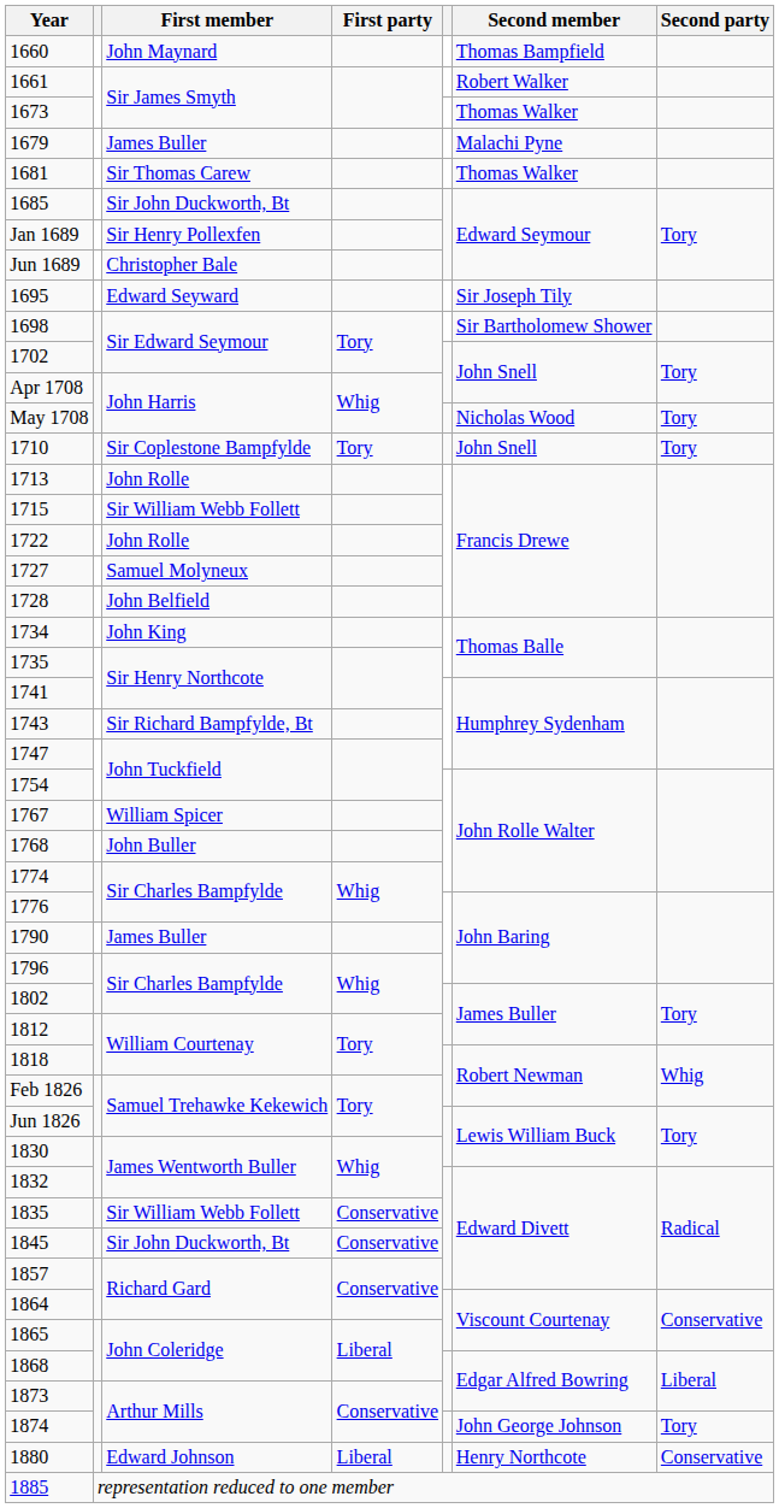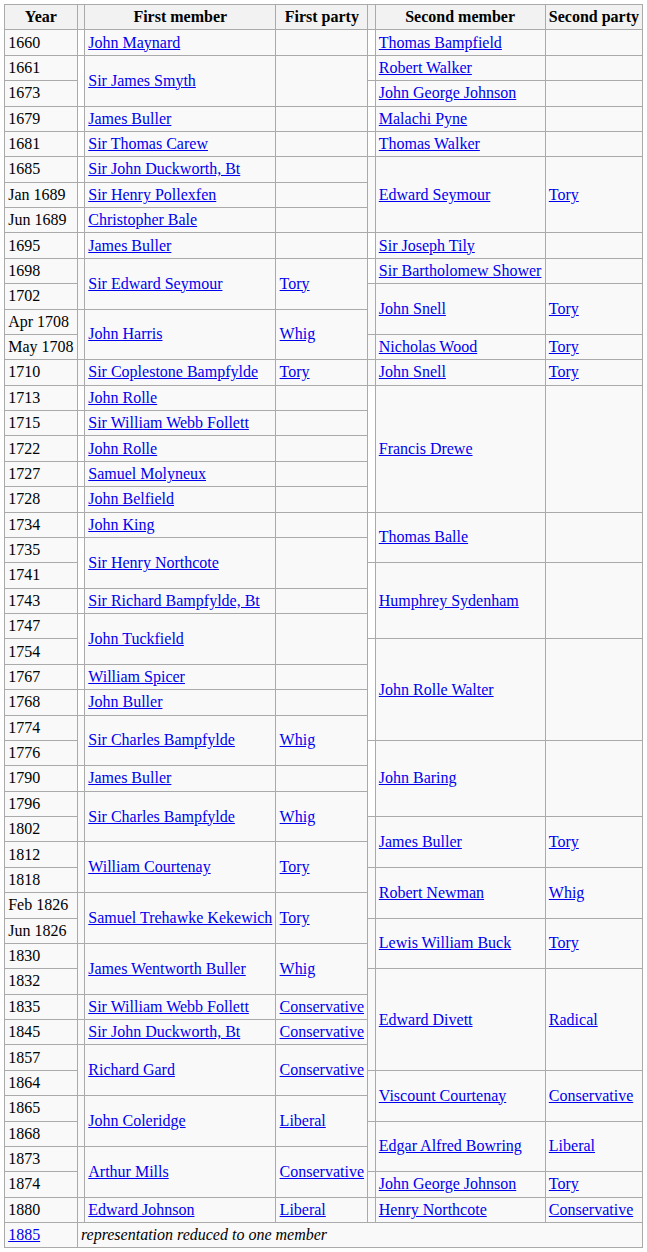1673 | Second member: Thomas Walker -> John George Johnson
1695 | First member: Edward Seyward -> James Buller
